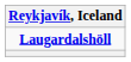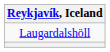row 2 | column 1: bold -> normal
